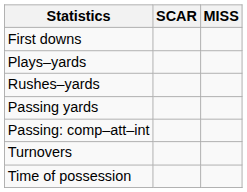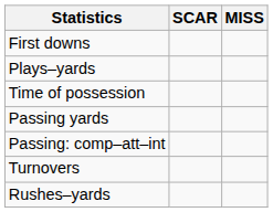rows swapped: Rushes–yards <-> Time of possession
